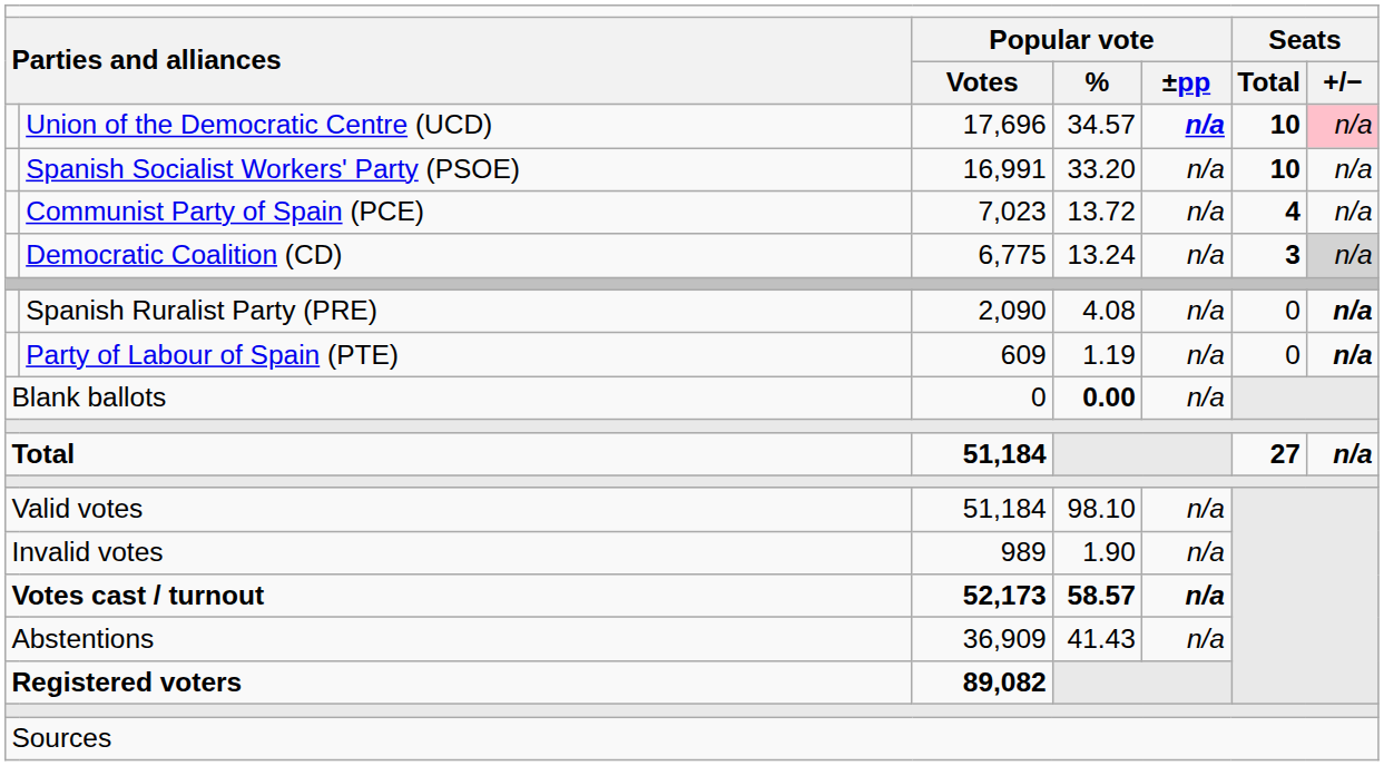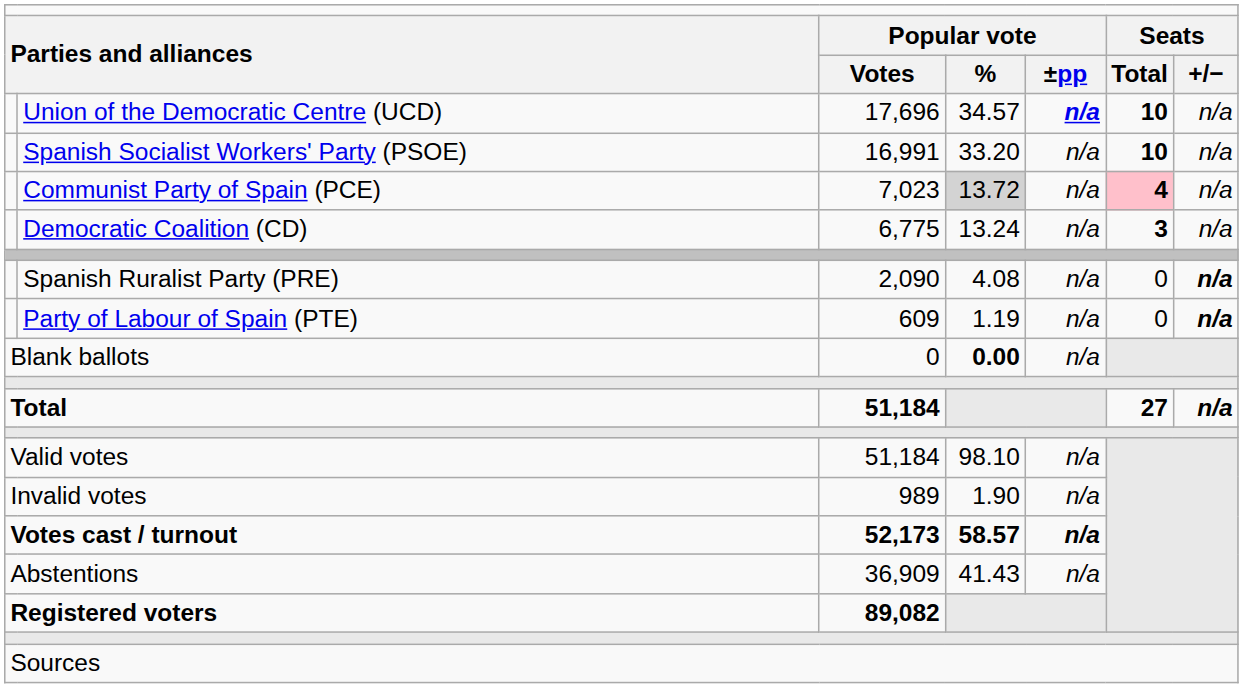Union of the Democratic Centre (UCD) | column 7: pink background -> no background
Communist Party of Spain (PCE) | column 4: no background -> lightgrey background
Communist Party of Spain (PCE) | column 6: no background -> pink background
Democratic Coalition (CD) | column 7: lightgrey background -> no background
